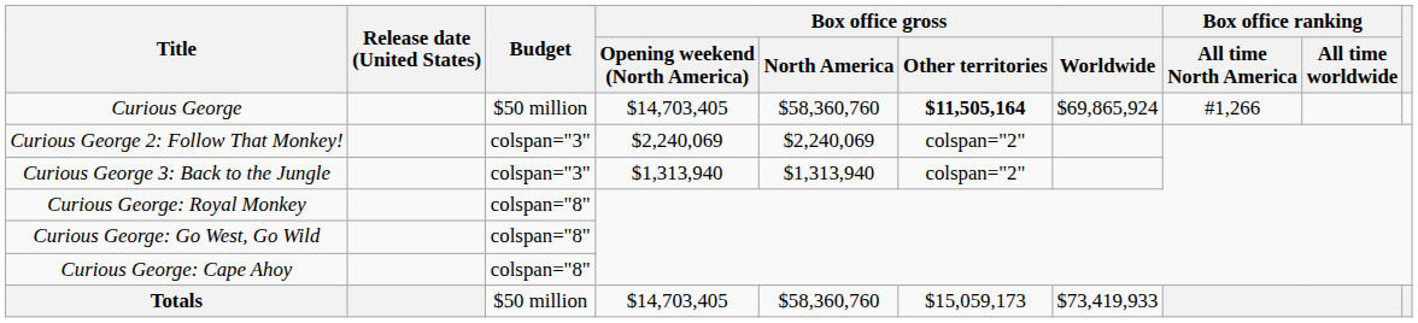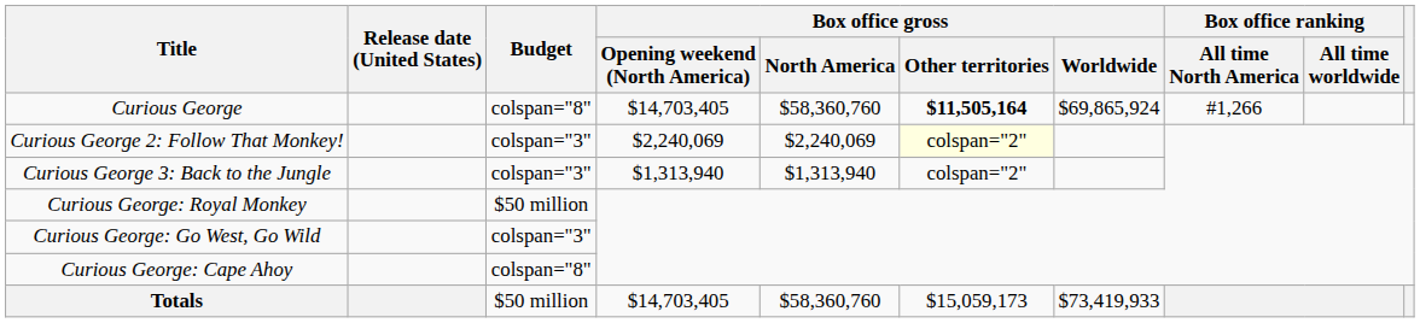Curious George | Budget: $50 million -> colspan="8"
Curious George 2: Follow That Monkey! | Box office gross / Other territories: no background -> lightyellow background
Curious George: Royal Monkey | Budget: colspan="8" -> $50 million
Curious George: Go West, Go Wild | Budget: colspan="8" -> colspan="3"
